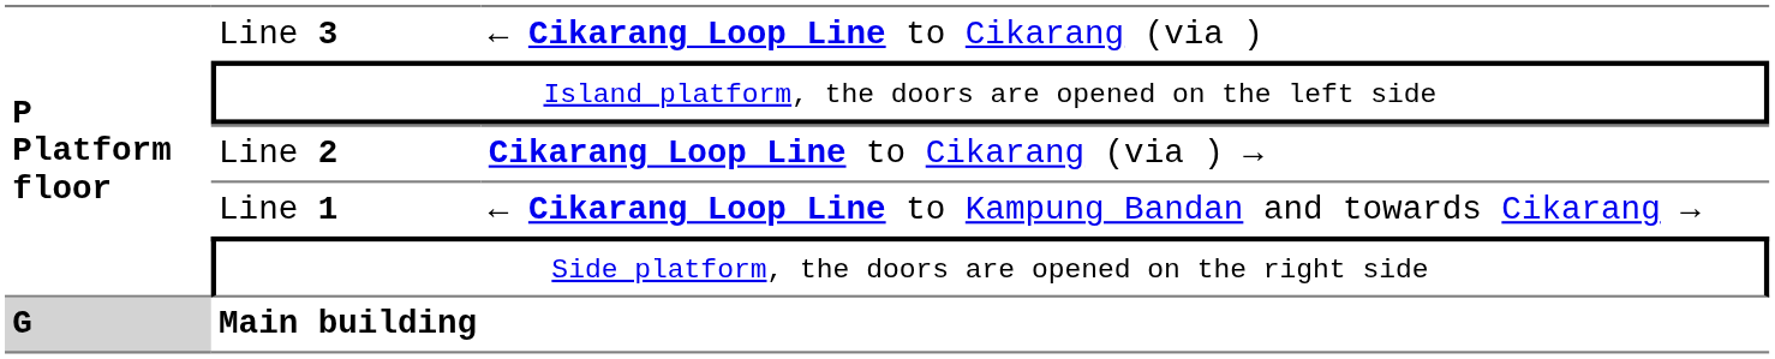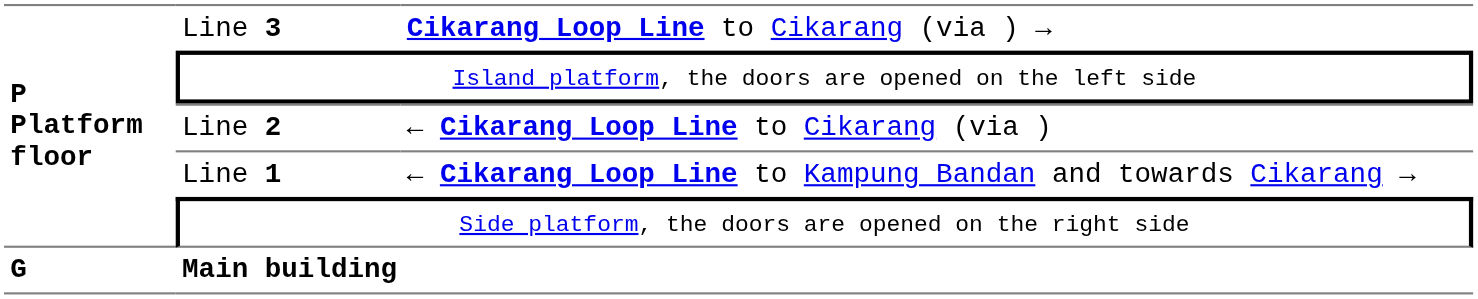Line 3 | column 3: ← Cikarang Loop Line to Cikarang (via ) -> Cikarang Loop Line to Cikarang (via ) →
Line 2 | column 3: Cikarang Loop Line to Cikarang (via ) → -> ← Cikarang Loop Line to Cikarang (via )
Main building | column 1: lightgrey background -> no background
